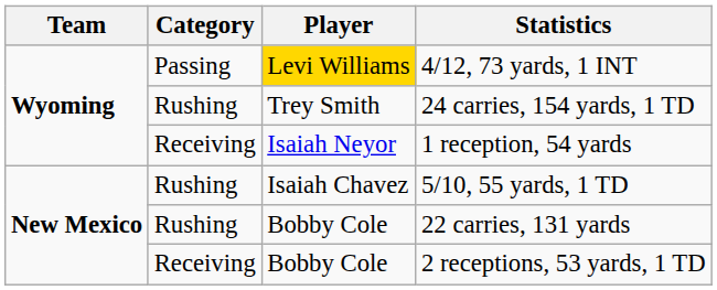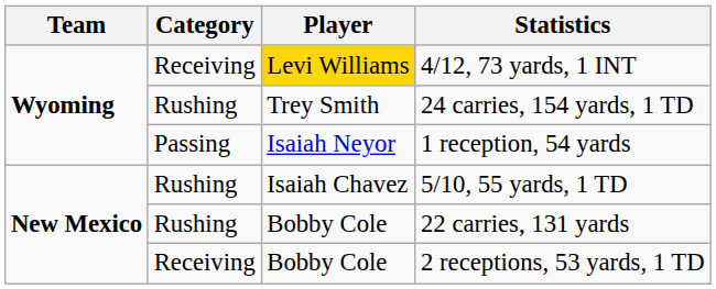4/12, 73 yards, 1 INT | Category: Passing -> Receiving
1 reception, 54 yards | Category: Receiving -> Passing
